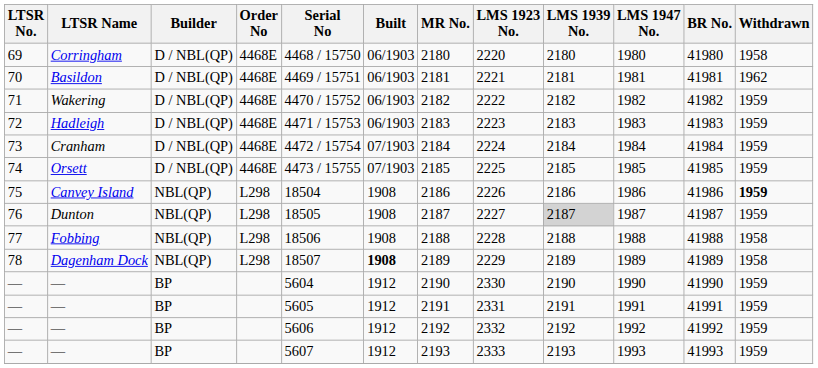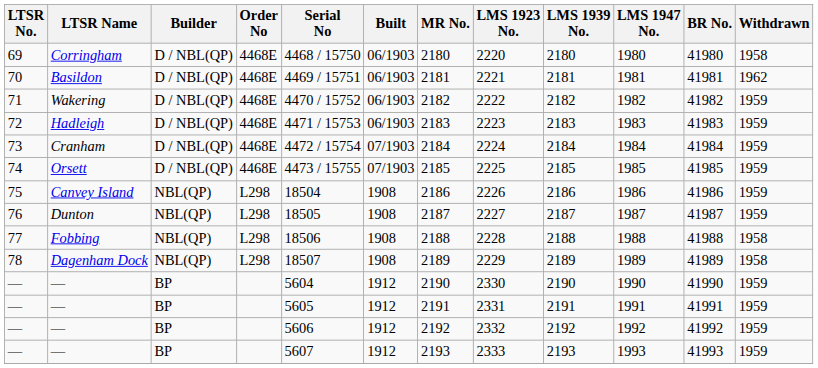75 | Withdrawn: bold -> normal
76 | LMS 1939 No.: lightgrey background -> no background
78 | Built: bold -> normal
